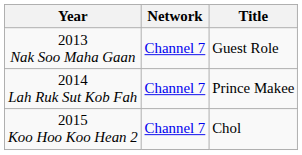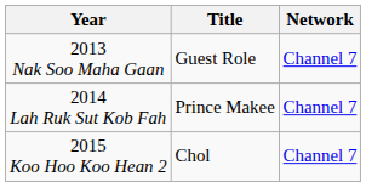columns swapped: Title <-> Network
